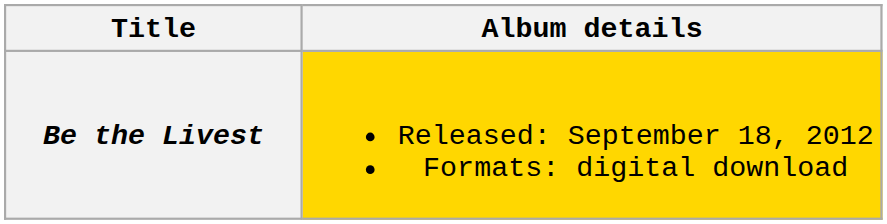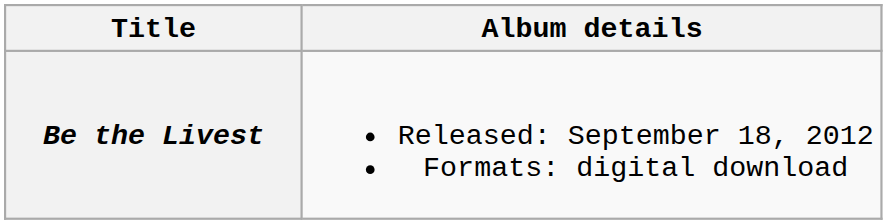Be the Livest | Album details: gold background -> no background
